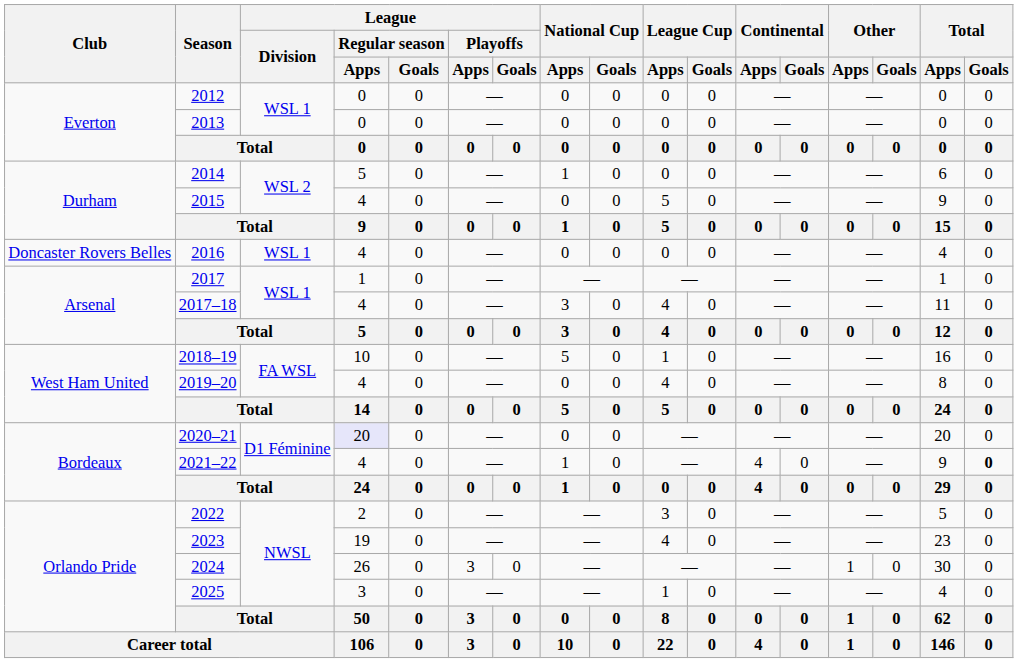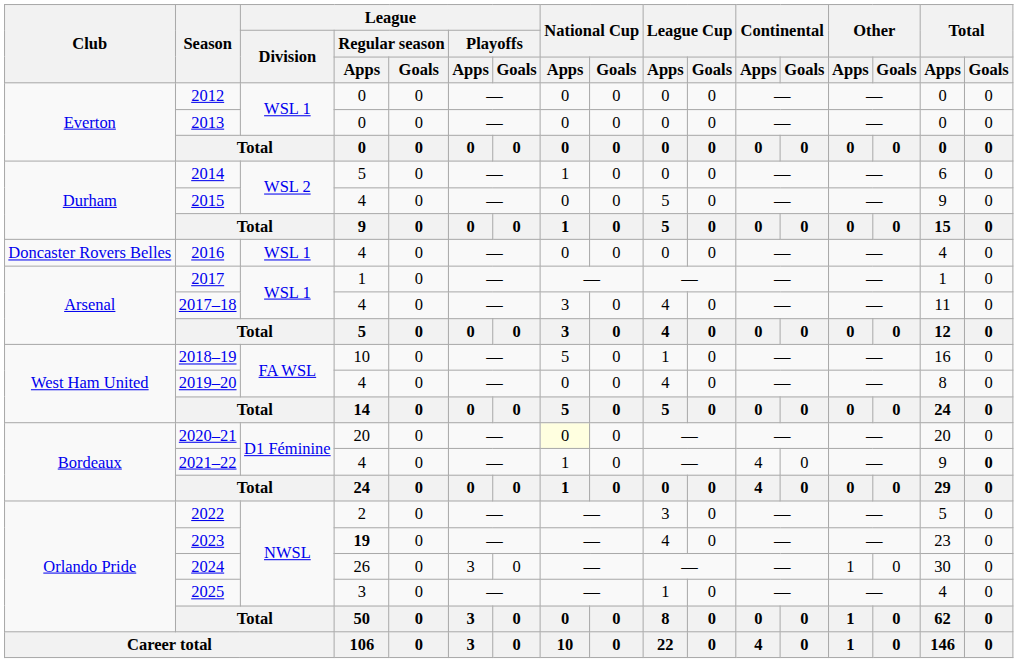2020–21 | League / Regular season / Apps: lavender background -> no background
2020–21 | National Cup / Apps: no background -> lightyellow background
2023 | League / Regular season / Apps: normal -> bold
